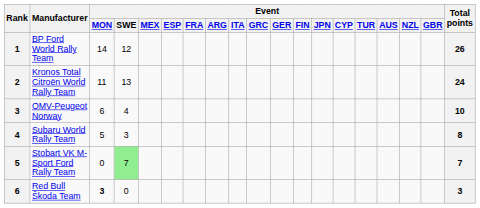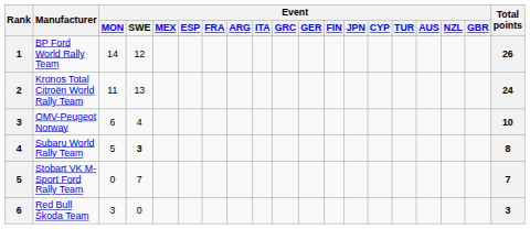Subaru World Rally Team | Event / SWE: normal -> bold
Stobart VK M-Sport Ford Rally Team | Event / SWE: lightgreen background -> no background
Red Bull Škoda Team | Event / MON: bold -> normal
